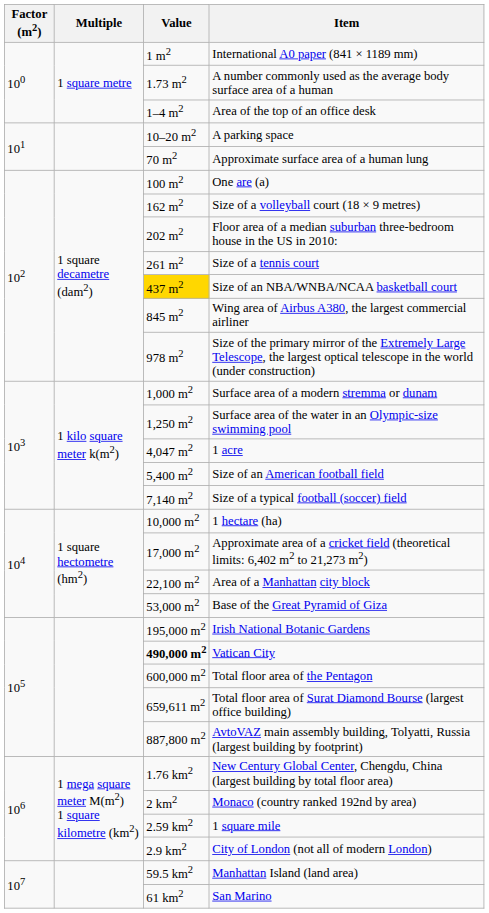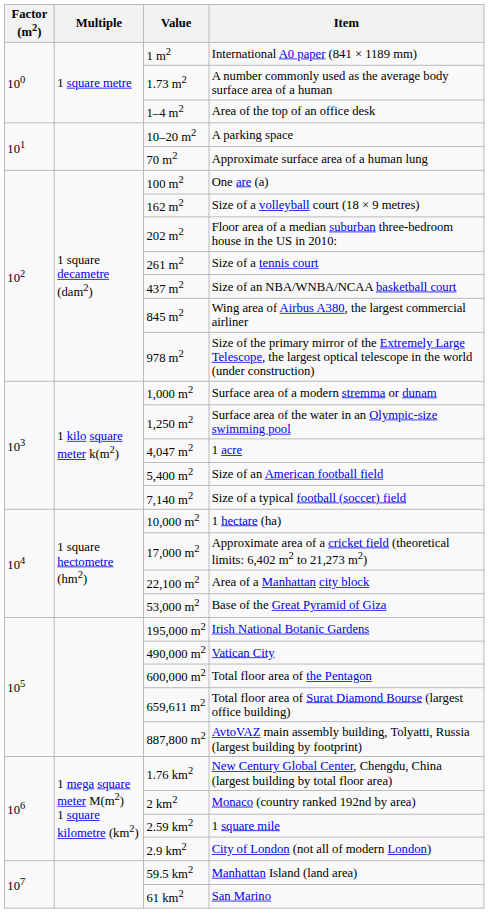Size of an NBA/WNBA/NCAA basketball court | Value: gold background -> no background
Vatican City | Value: bold -> normal
